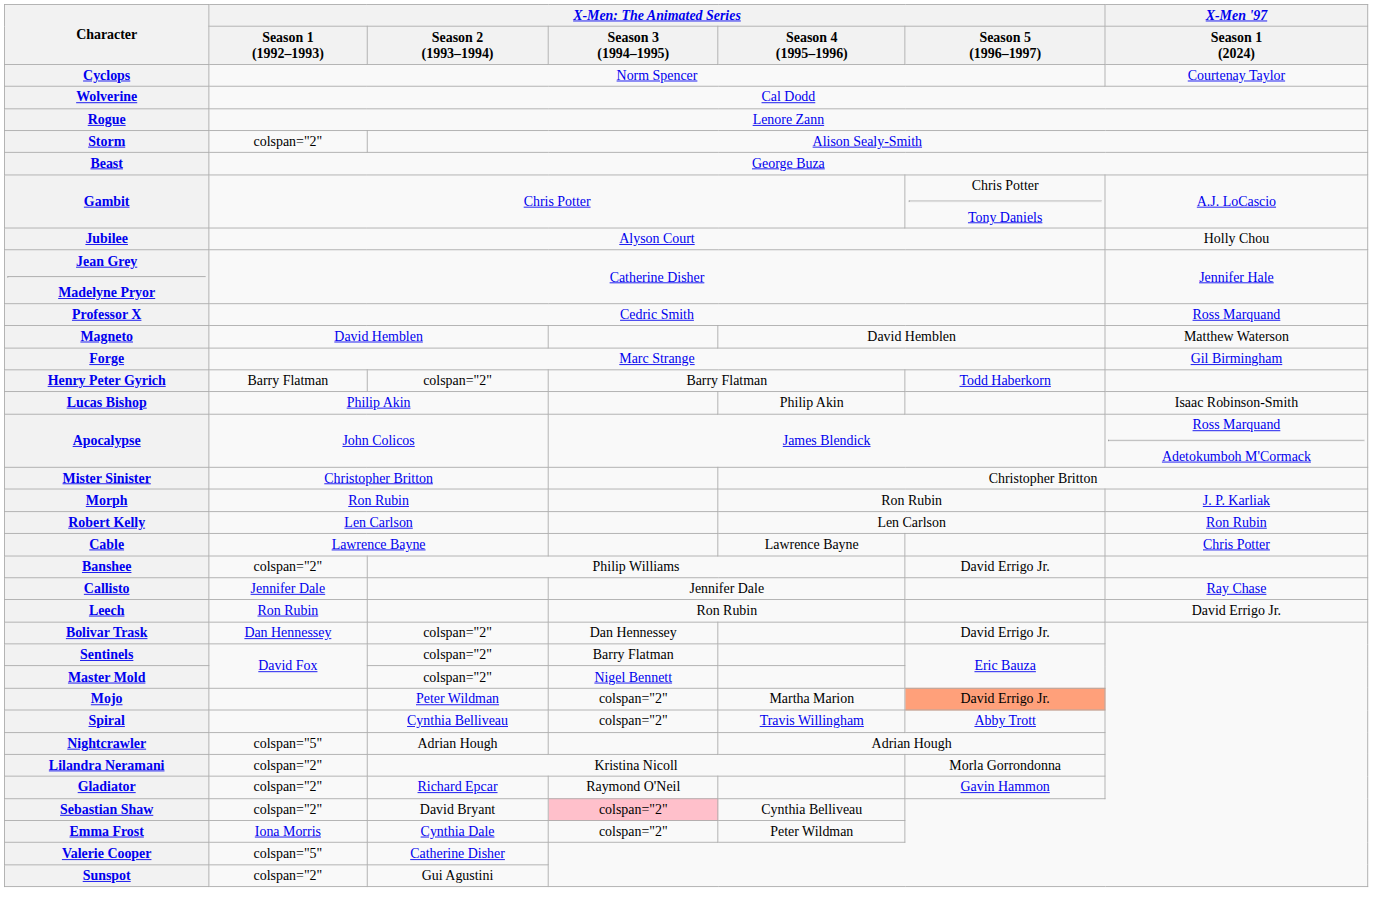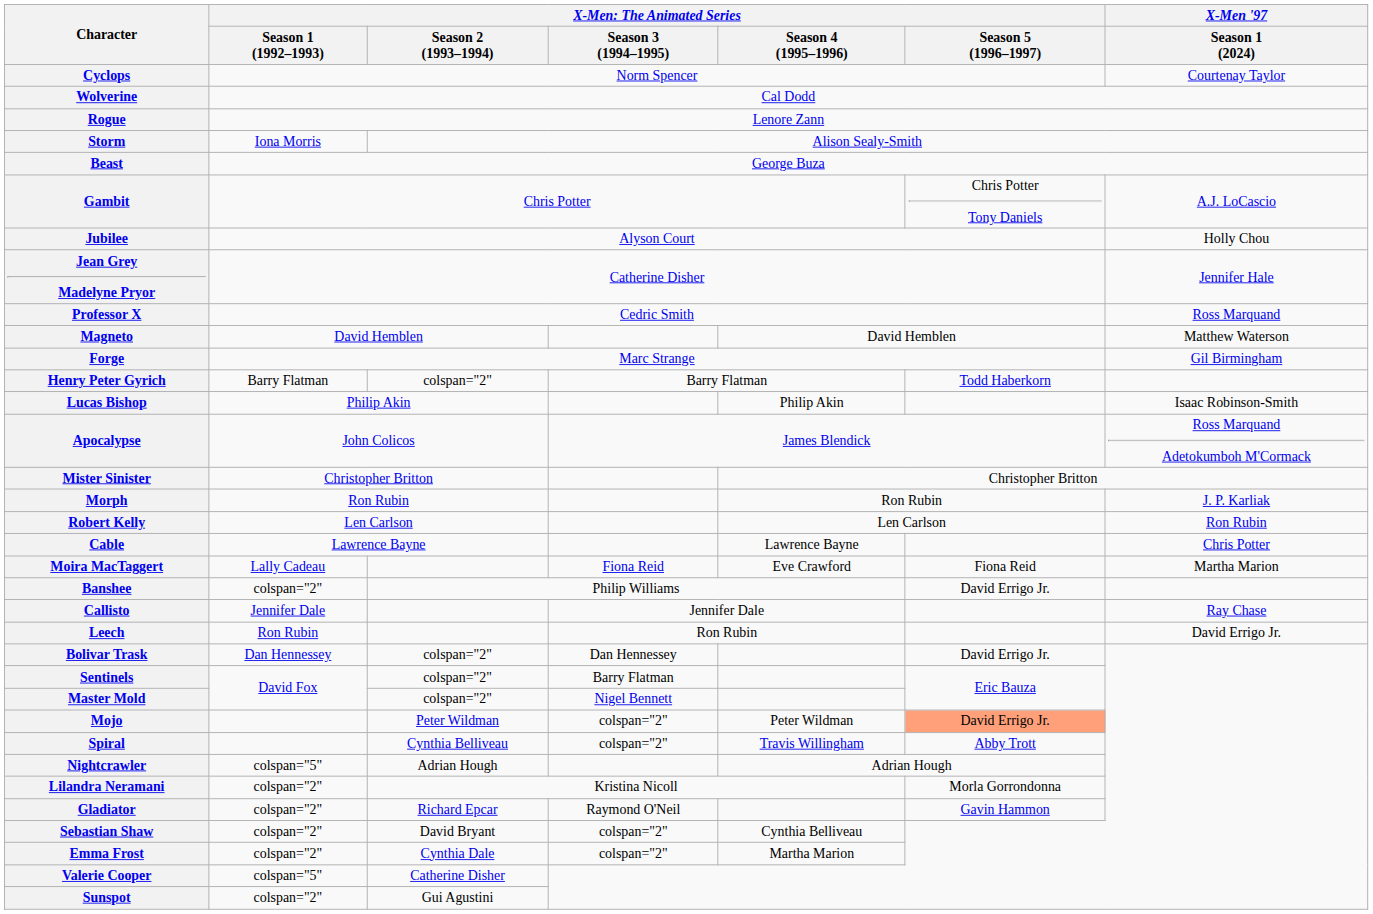Storm | column 2: colspan="2" -> Iona Morris
+ row: Moira MacTaggert | Lally Cadeau | Fiona Reid | Eve Crawford | Fiona Reid | Martha Marion
Mojo | column 5: Martha Marion -> Peter Wildman
Sebastian Shaw | column 4: pink background -> no background
Emma Frost | column 2: Iona Morris -> colspan="2"
Emma Frost | column 5: Peter Wildman -> Martha Marion
